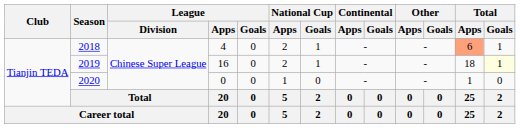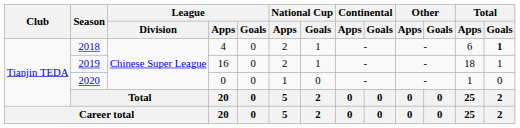2018 | Total / Apps: lightsalmon background -> no background
2018 | Total / Goals: normal -> bold
2019 | Total / Goals: lightyellow background -> no background
